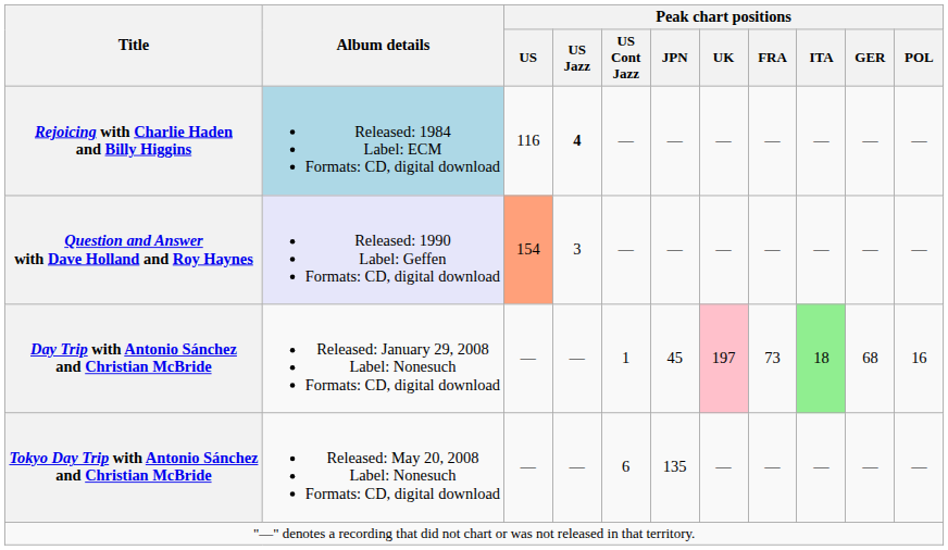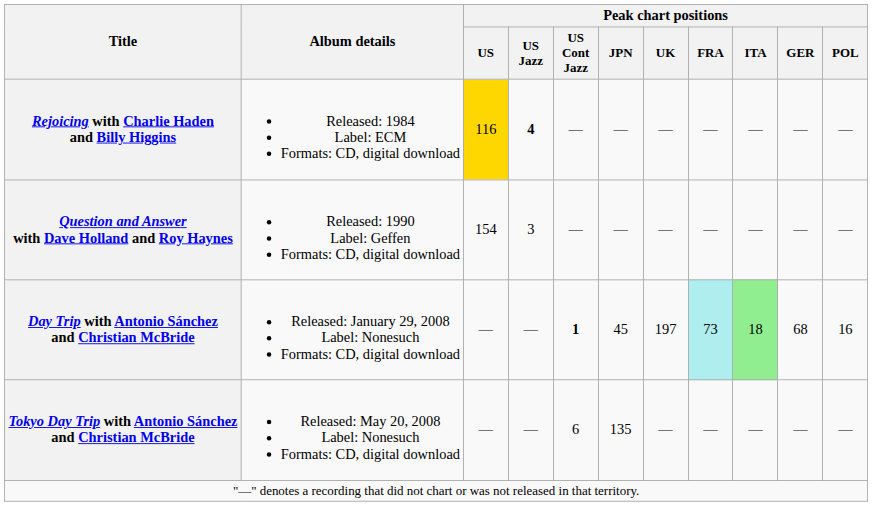Rejoicing with Charlie Haden and Billy Higgins | Album details: lightblue background -> no background
Rejoicing with Charlie Haden and Billy Higgins | Peak chart positions / US: no background -> gold background
Question and Answer with Dave Holland and Roy Haynes | Album details: lavender background -> no background
Question and Answer with Dave Holland and Roy Haynes | Peak chart positions / US: lightsalmon background -> no background
Day Trip with Antonio Sánchez and Christian McBride | Peak chart positions / US Cont Jazz: normal -> bold
Day Trip with Antonio Sánchez and Christian McBride | Peak chart positions / UK: pink background -> no background
Day Trip with Antonio Sánchez and Christian McBride | Peak chart positions / FRA: no background -> paleturquoise background
